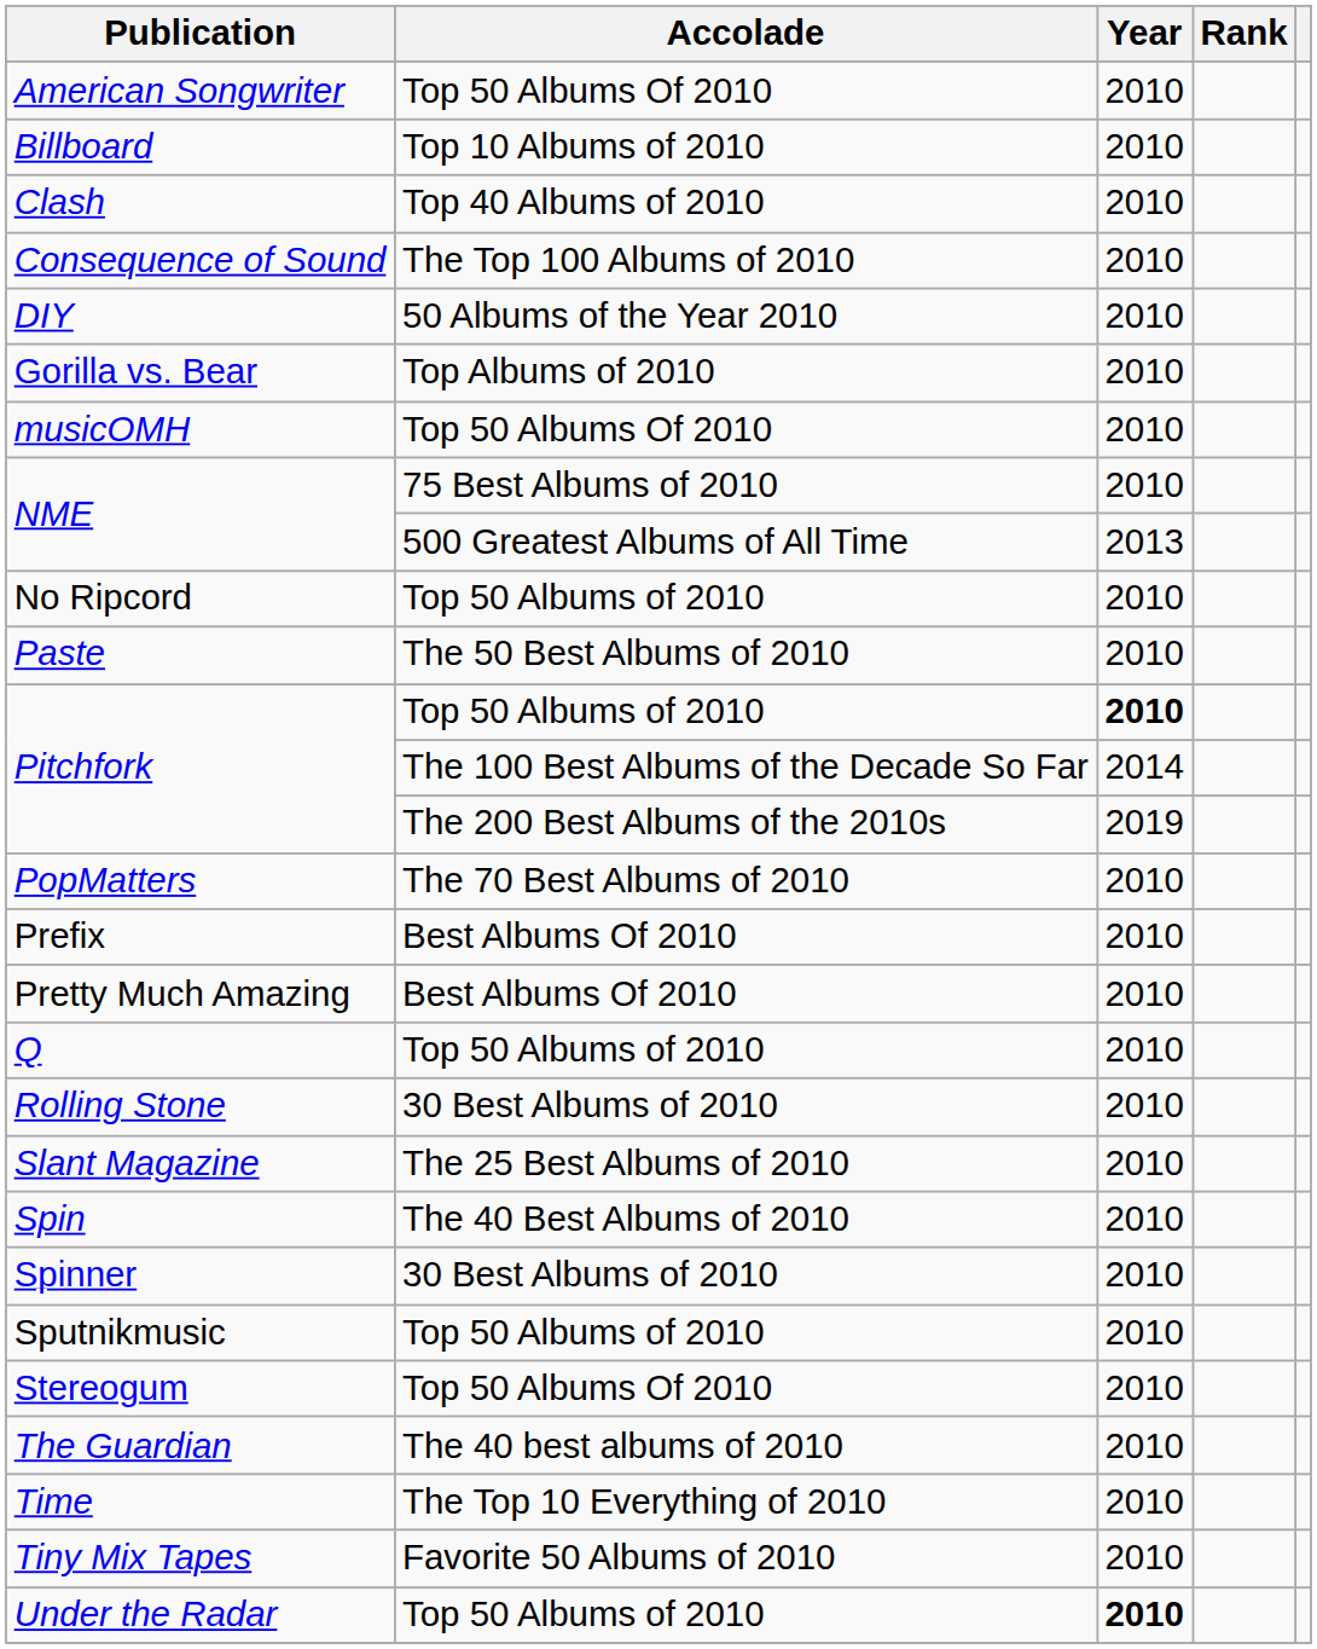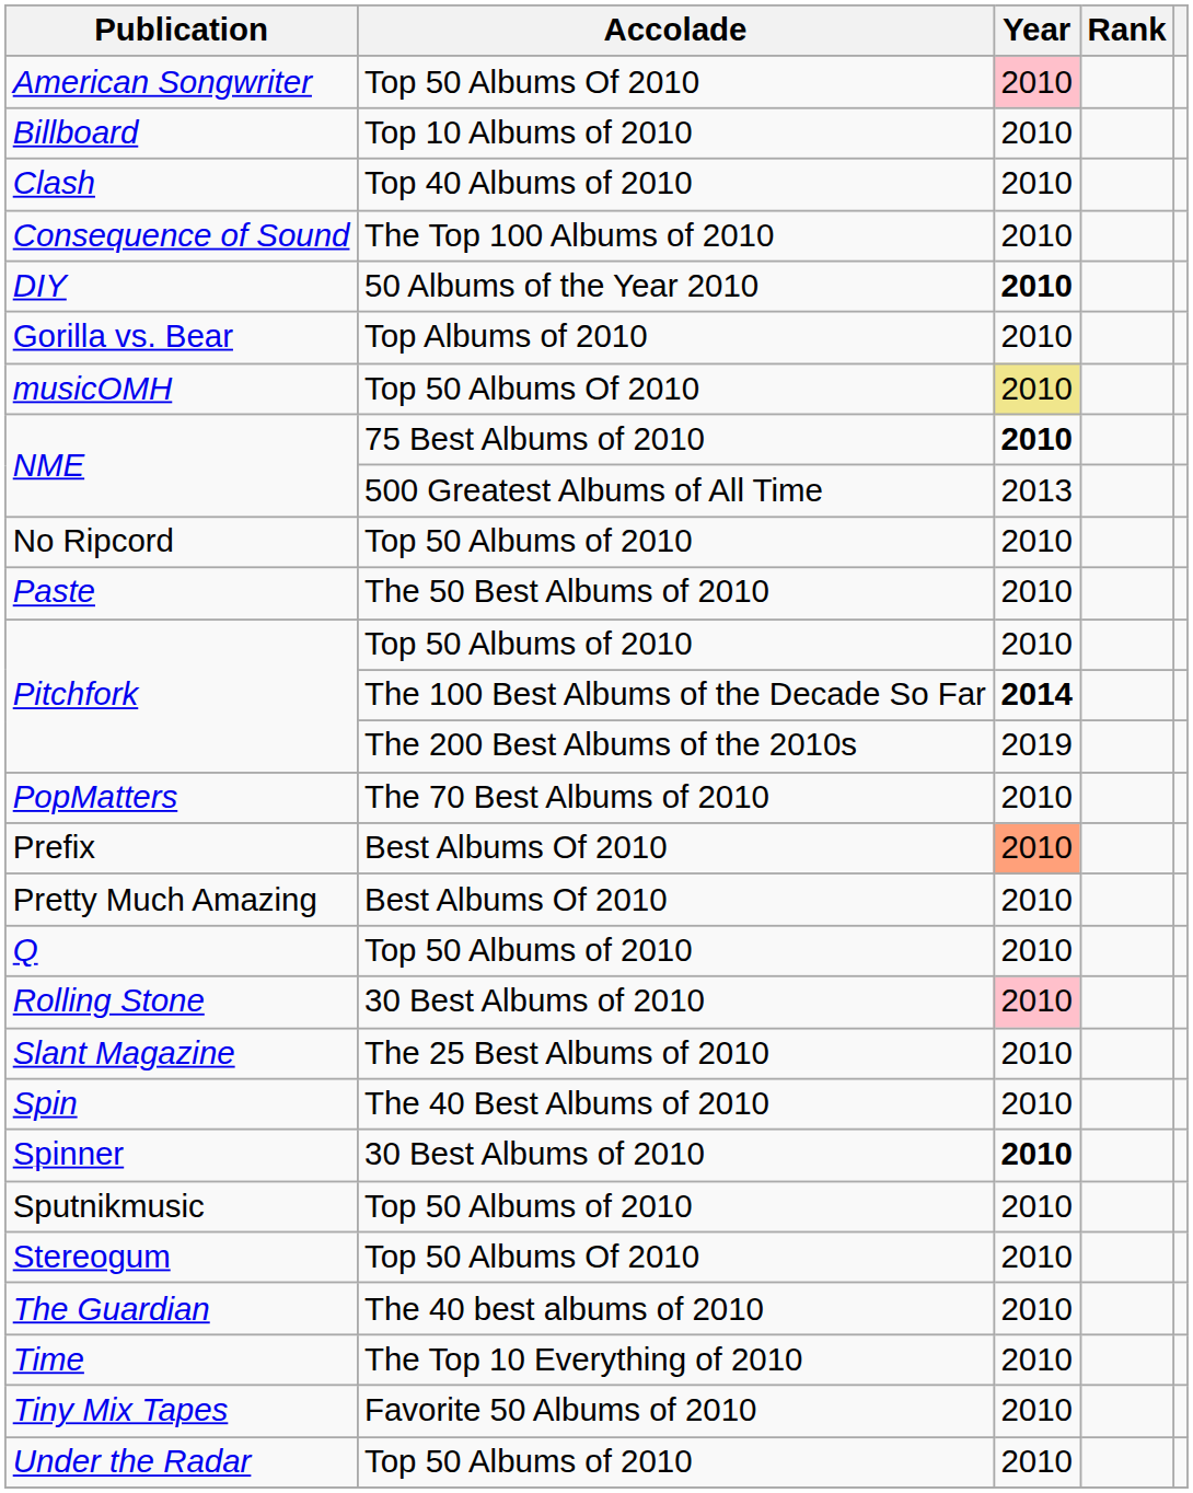American Songwriter | Year: no background -> pink background
DIY | Year: normal -> bold
musicOMH | Year: no background -> khaki background
NME / 75 Best Albums of 2010 | Year: normal -> bold
Pitchfork / Top 50 Albums of 2010 | Year: bold -> normal
Pitchfork / The 100 Best Albums of the Decade So Far | Year: normal -> bold
Prefix | Year: no background -> lightsalmon background
Rolling Stone | Year: no background -> pink background
Spinner | Year: normal -> bold
Under the Radar | Year: bold -> normal
